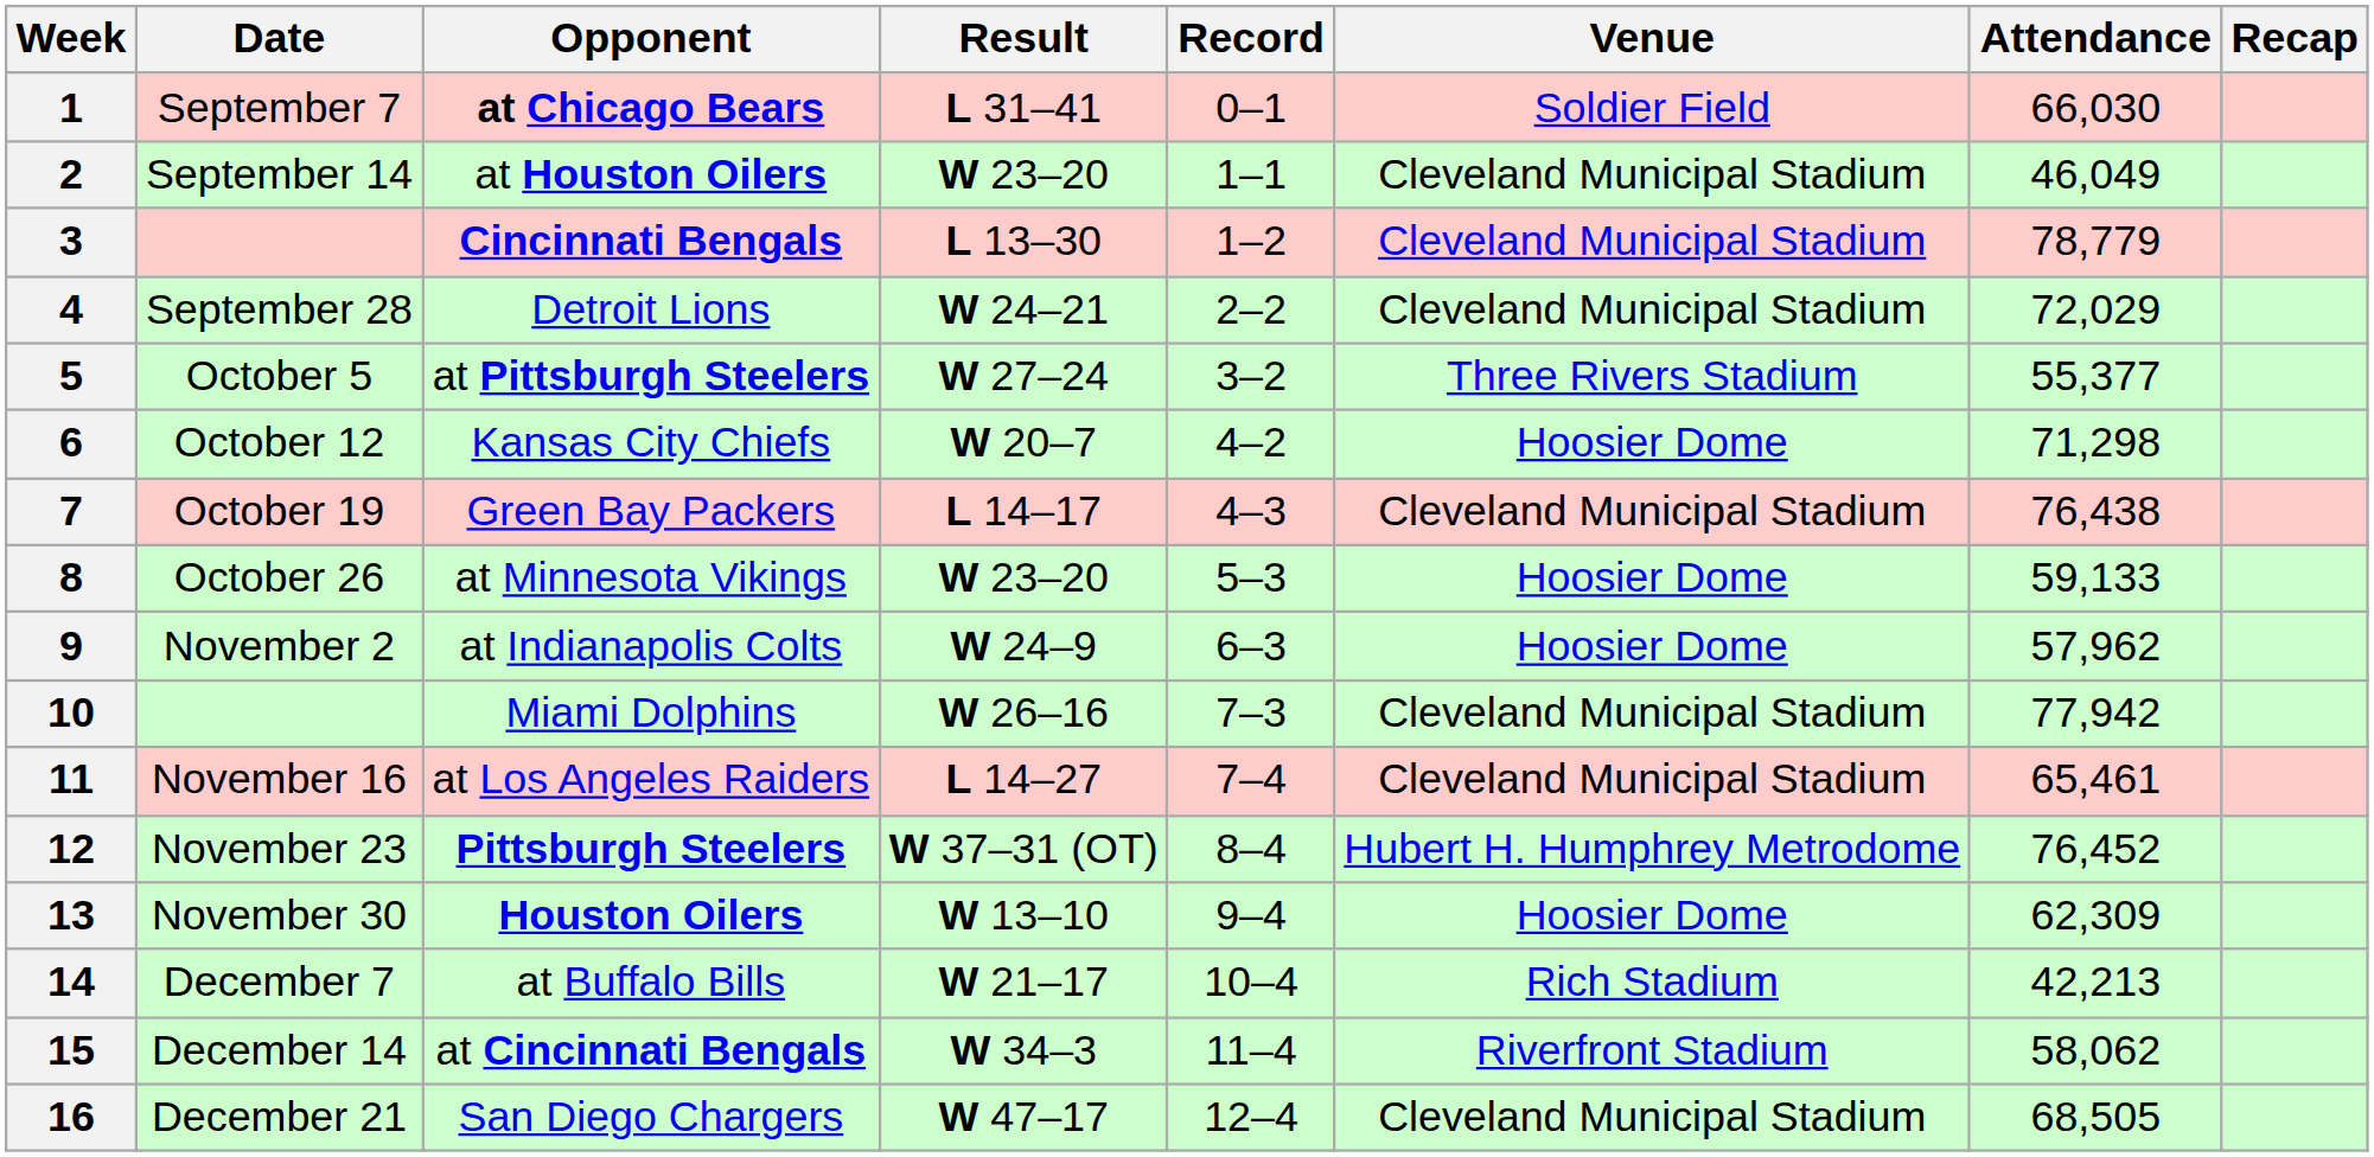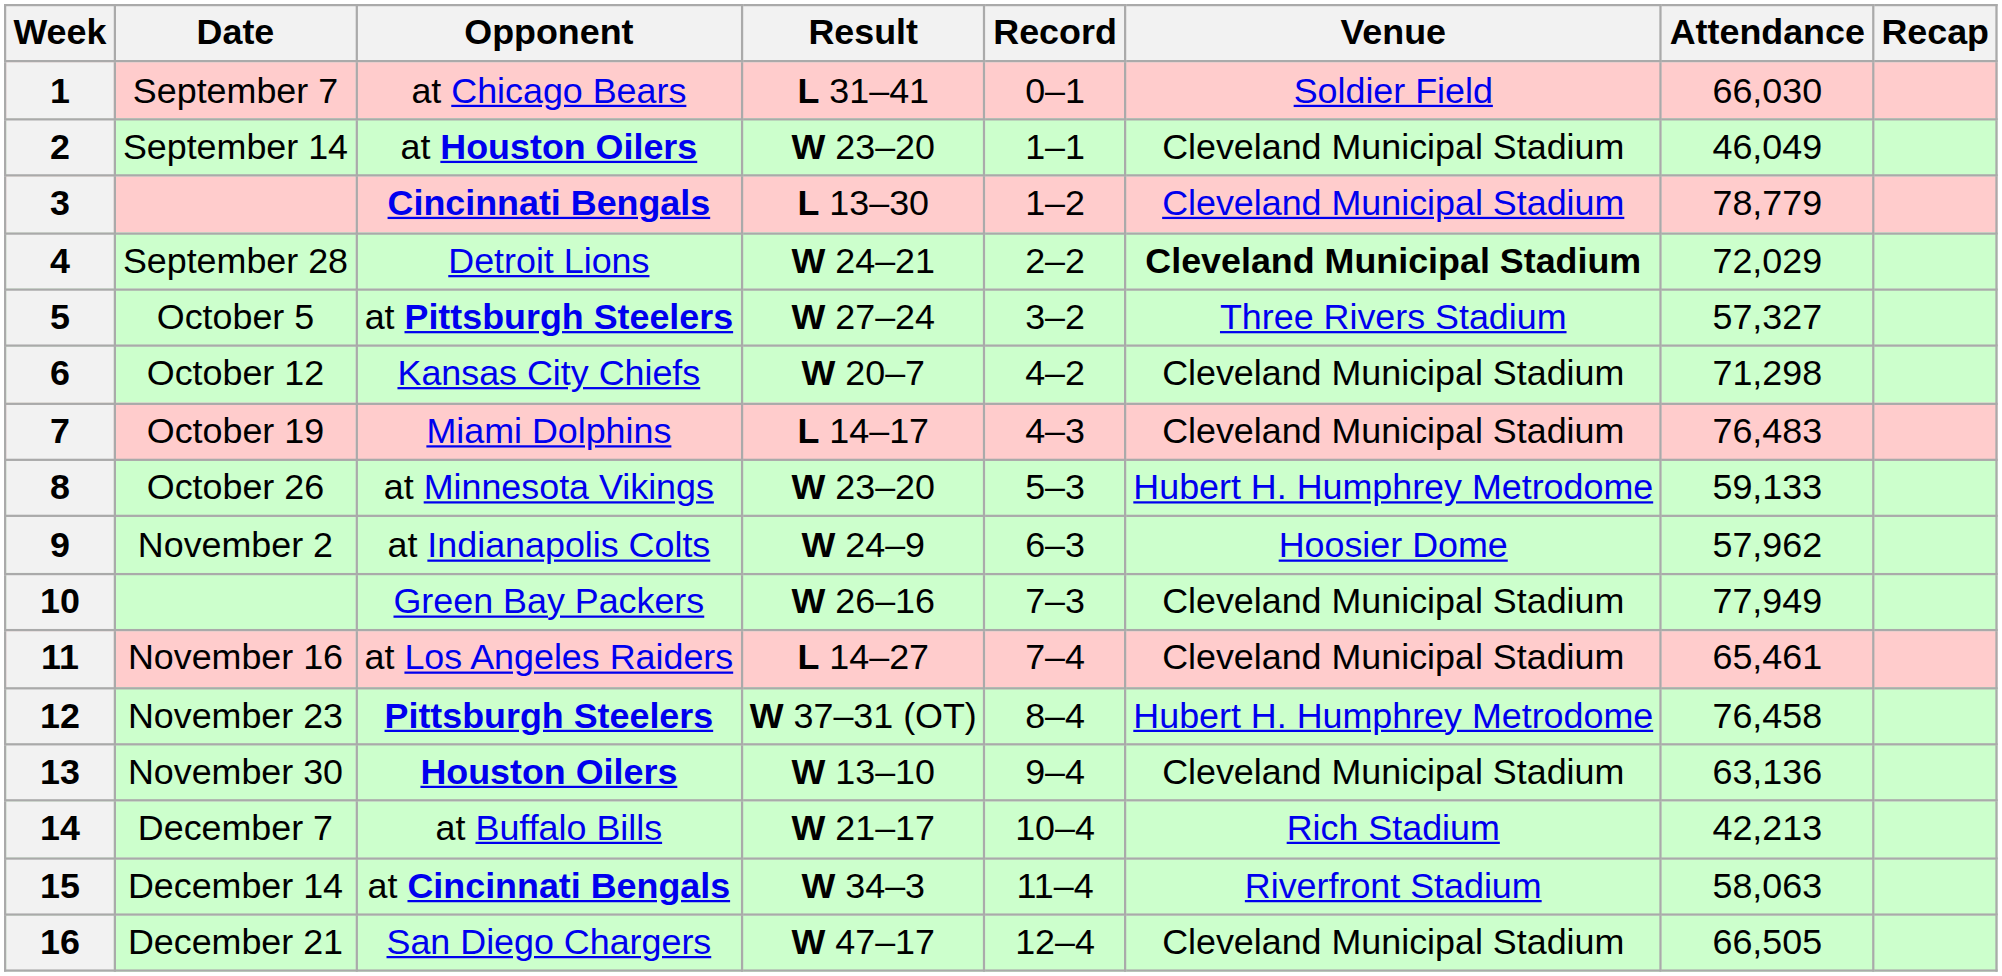1 | Opponent: bold -> normal
4 | Venue: normal -> bold
5 | Attendance: 55,377 -> 57,327
6 | Venue: Hoosier Dome -> Cleveland Municipal Stadium
7 | Opponent: Green Bay Packers -> Miami Dolphins
7 | Attendance: 76,438 -> 76,483
8 | Venue: Hoosier Dome -> Hubert H. Humphrey Metrodome
10 | Opponent: Miami Dolphins -> Green Bay Packers
10 | Attendance: 77,942 -> 77,949
12 | Attendance: 76,452 -> 76,458
13 | Venue: Hoosier Dome -> Cleveland Municipal Stadium
13 | Attendance: 62,309 -> 63,136
15 | Attendance: 58,062 -> 58,063
16 | Attendance: 68,505 -> 66,505
